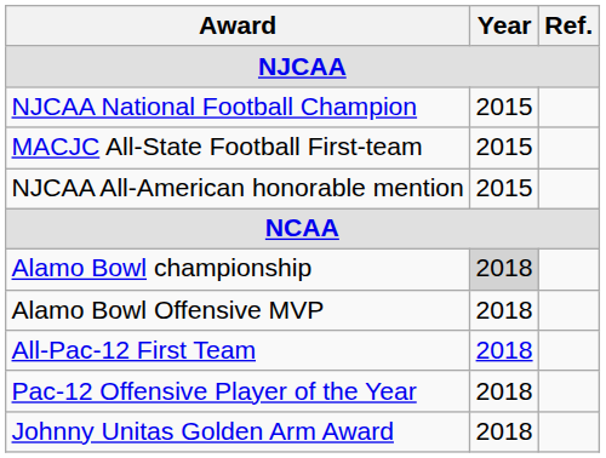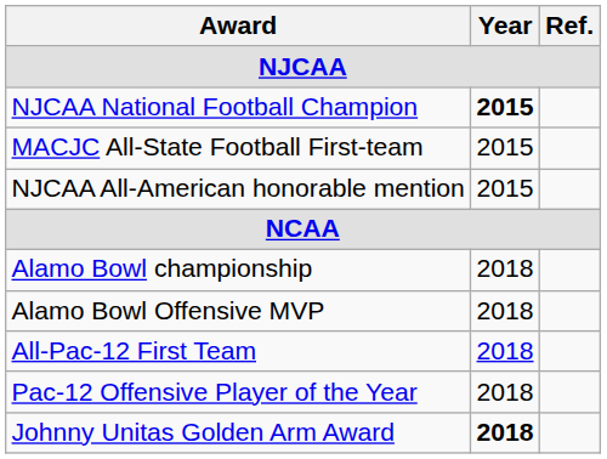NJCAA National Football Champion | Year: normal -> bold
Alamo Bowl championship | Year: lightgrey background -> no background
Johnny Unitas Golden Arm Award | Year: normal -> bold
